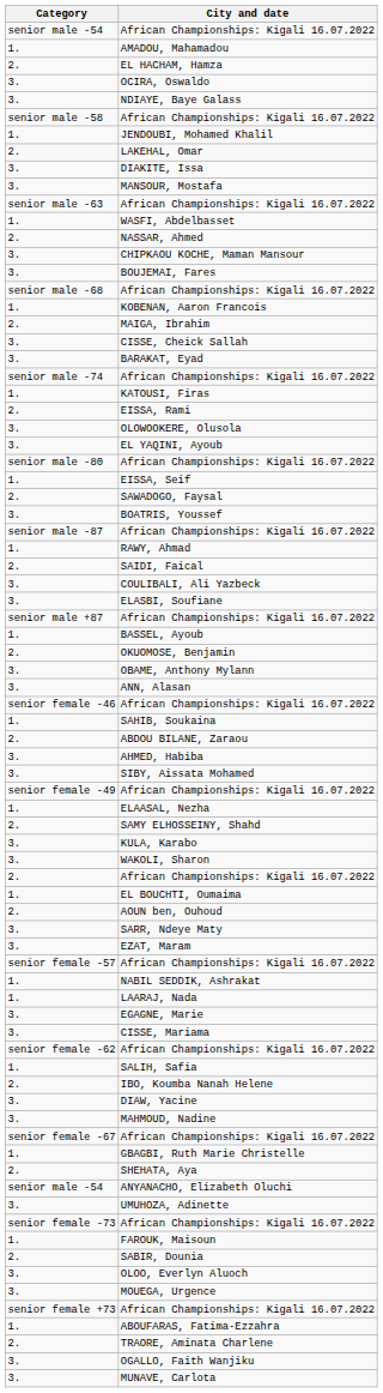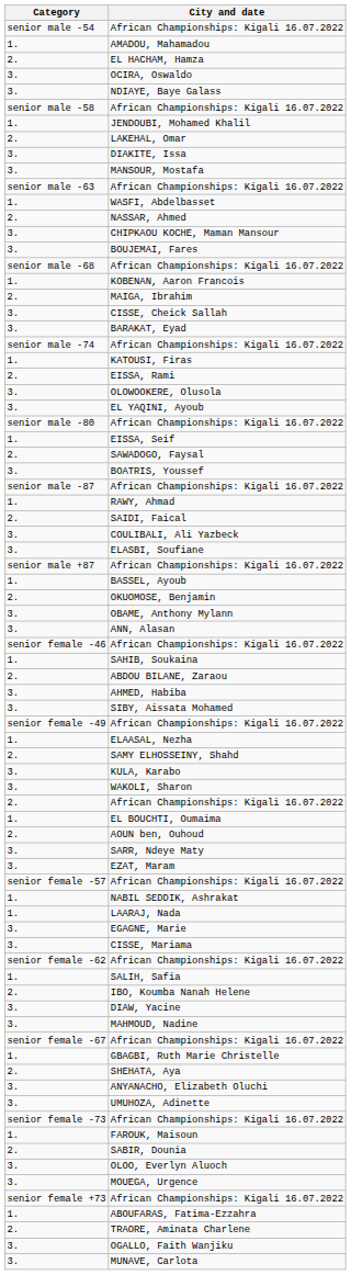row 69 | Category: senior male -54 -> 3.
